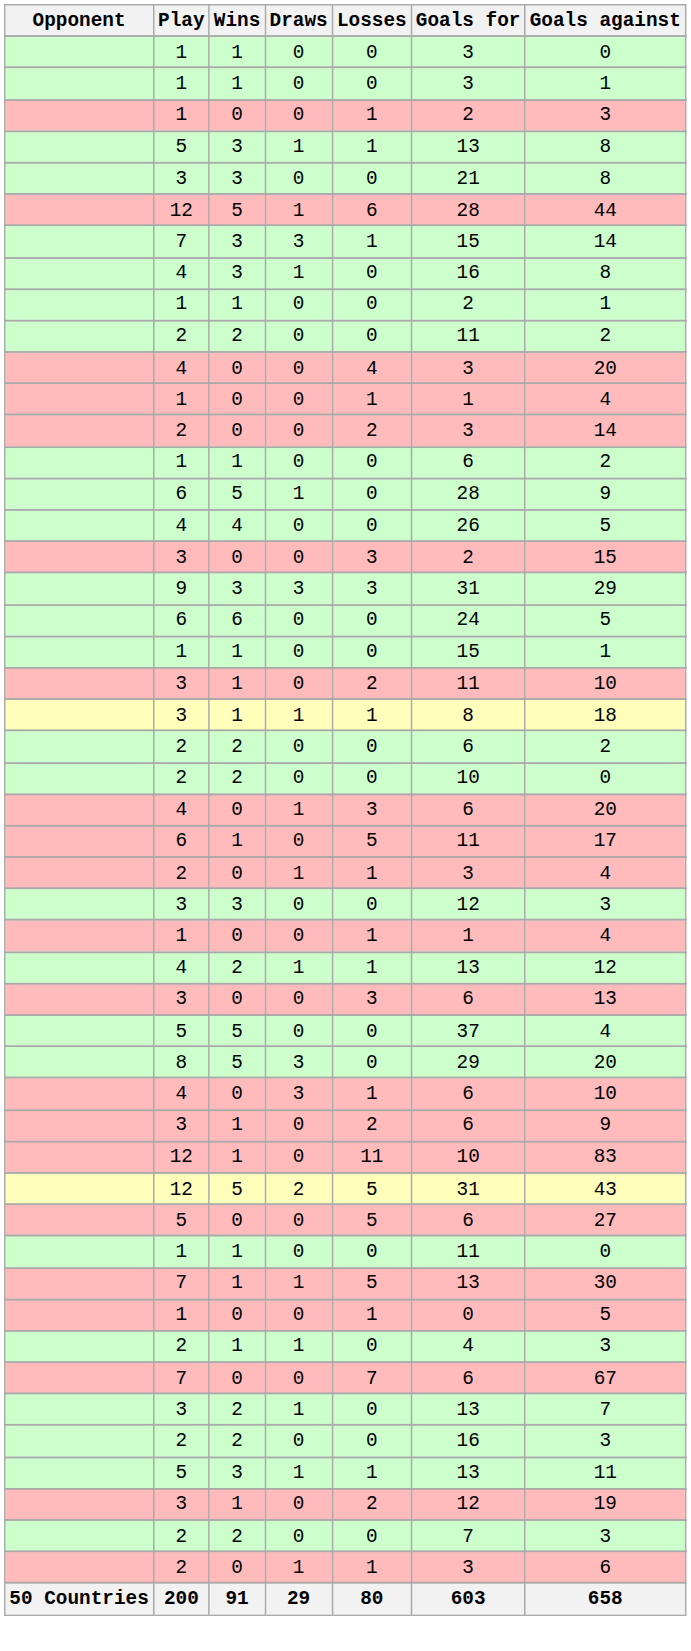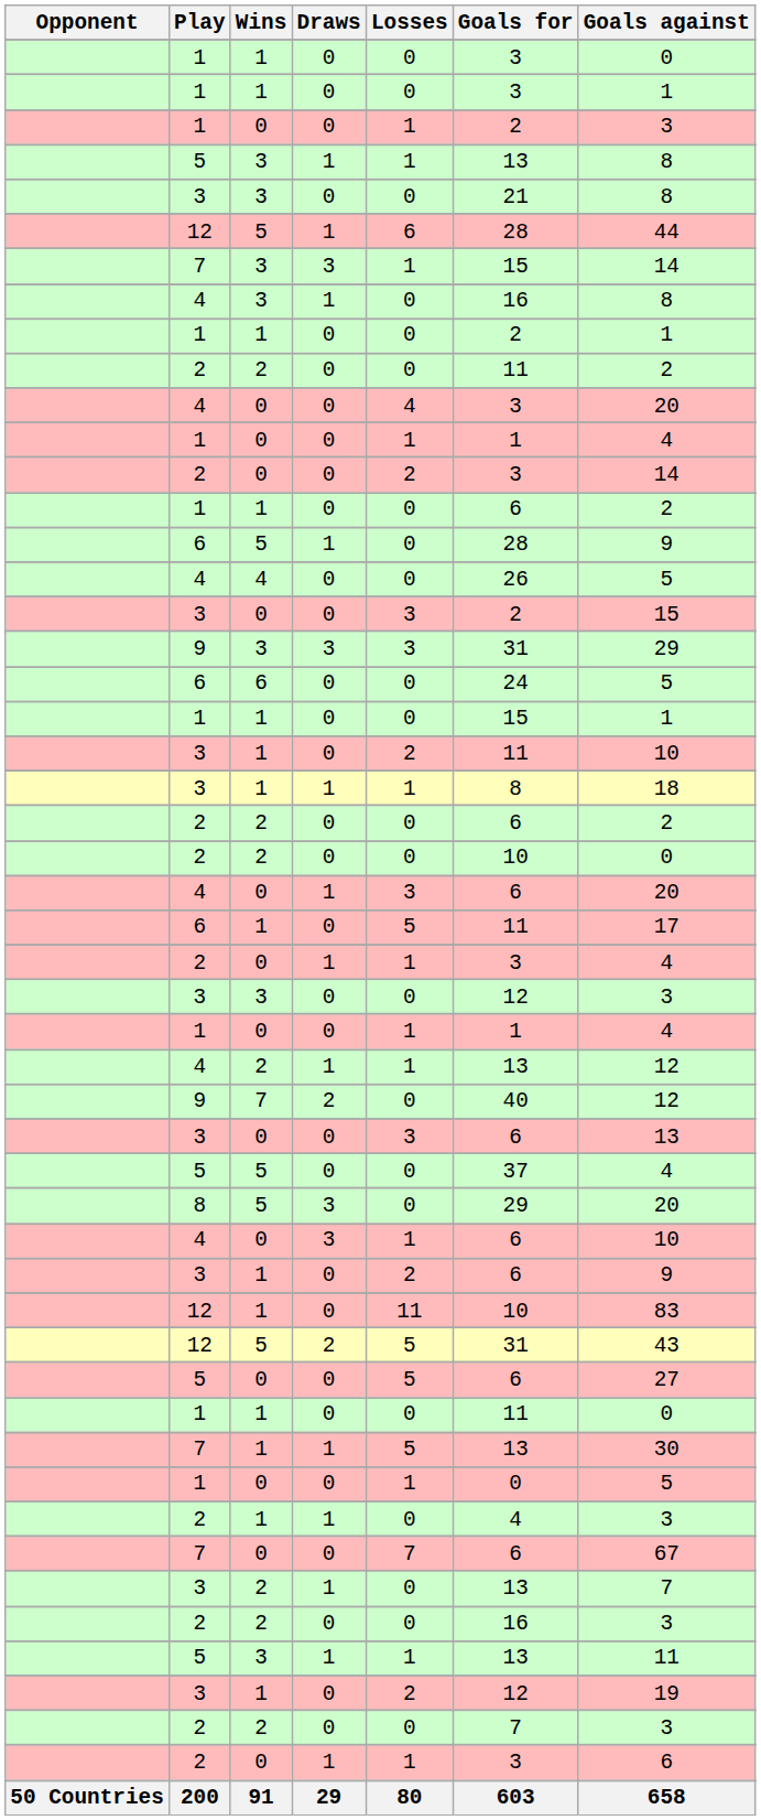+ row: 9 | 7 | 2 | 0 | 40 | 12
